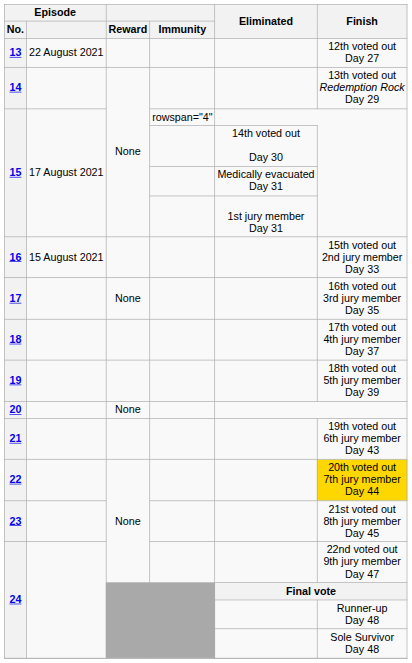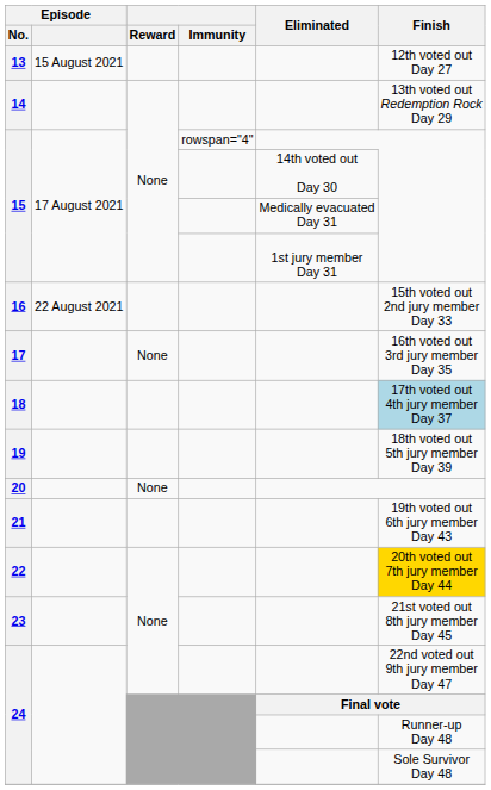13 | Episode: 22 August 2021 -> 15 August 2021
16 | Episode: 15 August 2021 -> 22 August 2021
18 | Finish: no background -> lightblue background
